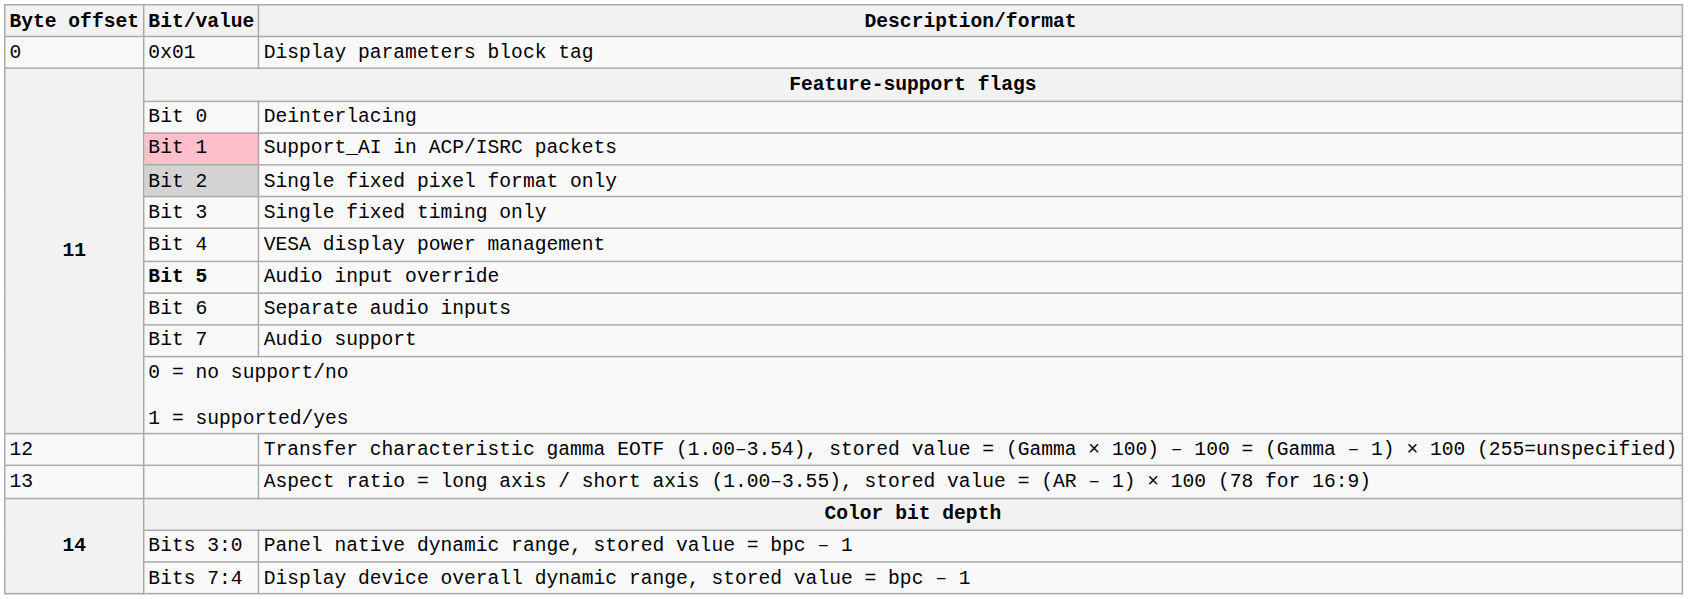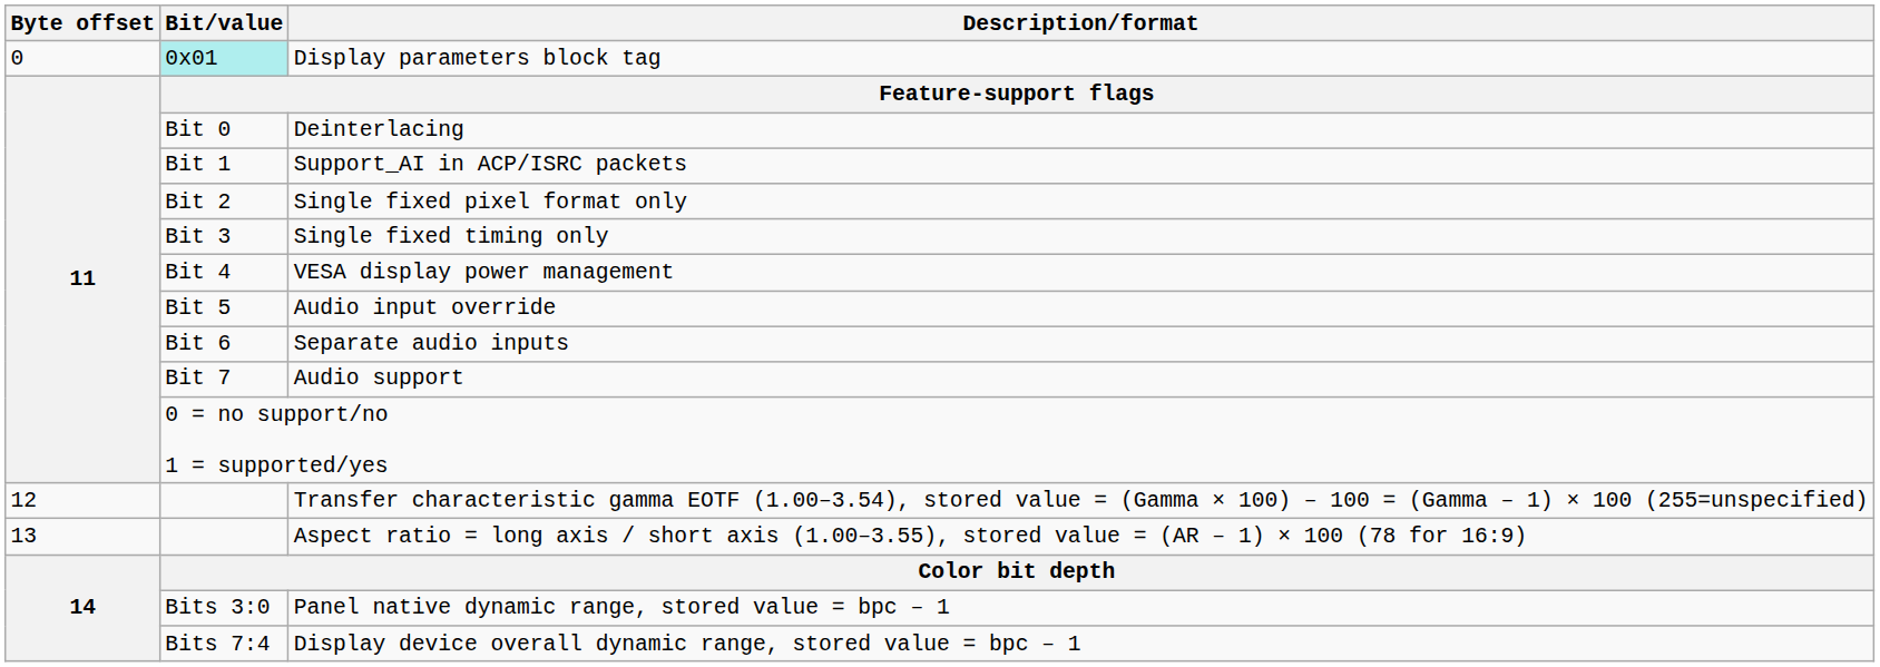Display parameters block tag | Bit/value: no background -> paleturquoise background
Support_AI in ACP/ISRC packets | Bit/value: pink background -> no background
Single fixed pixel format only | Bit/value: lightgrey background -> no background
Audio input override | Bit/value: bold -> normal
